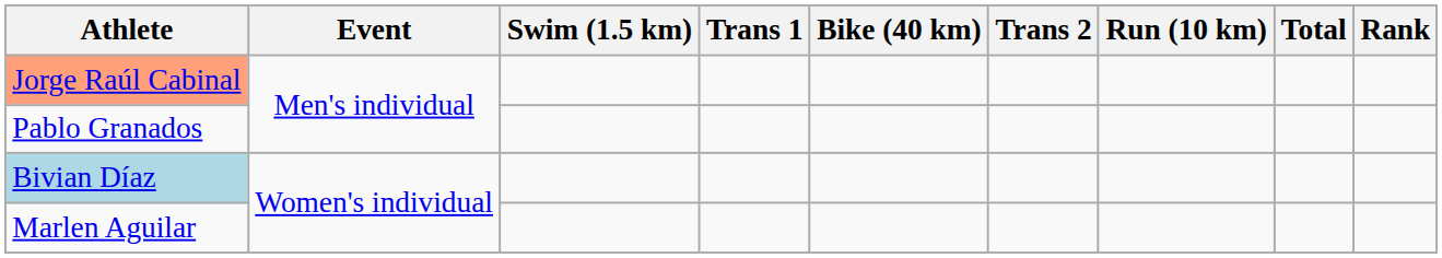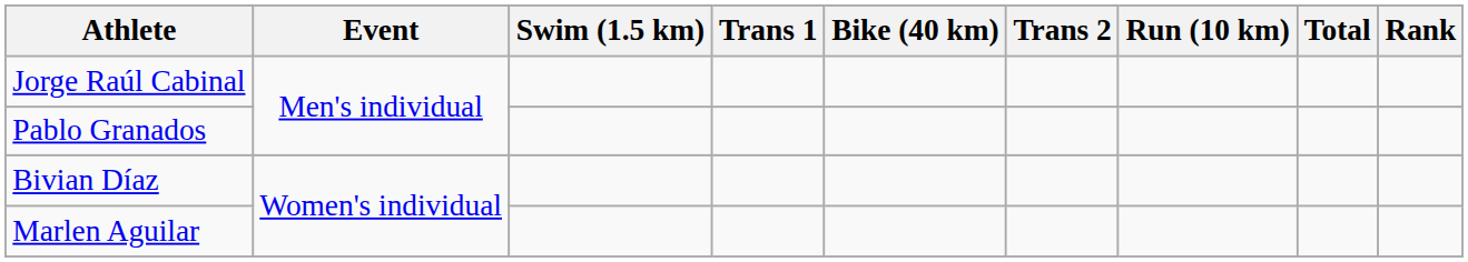Jorge Raúl Cabinal | Athlete: lightsalmon background -> no background
Bivian Díaz | Athlete: lightblue background -> no background
